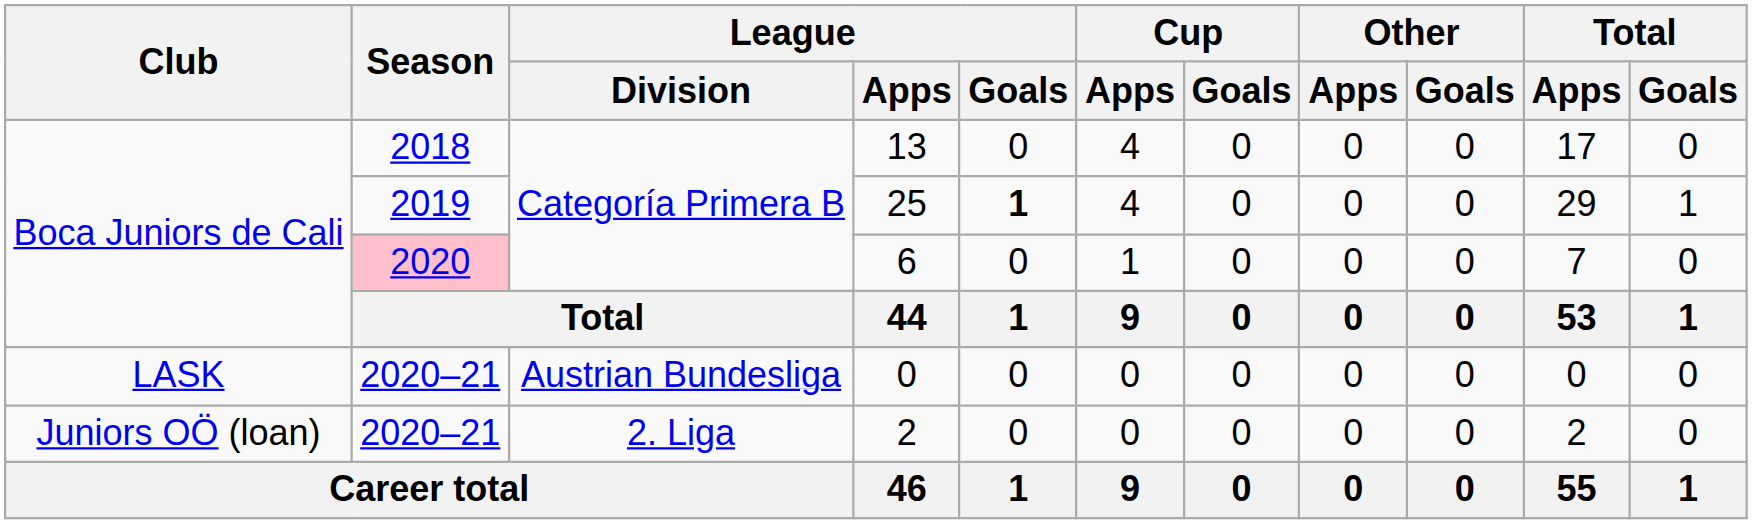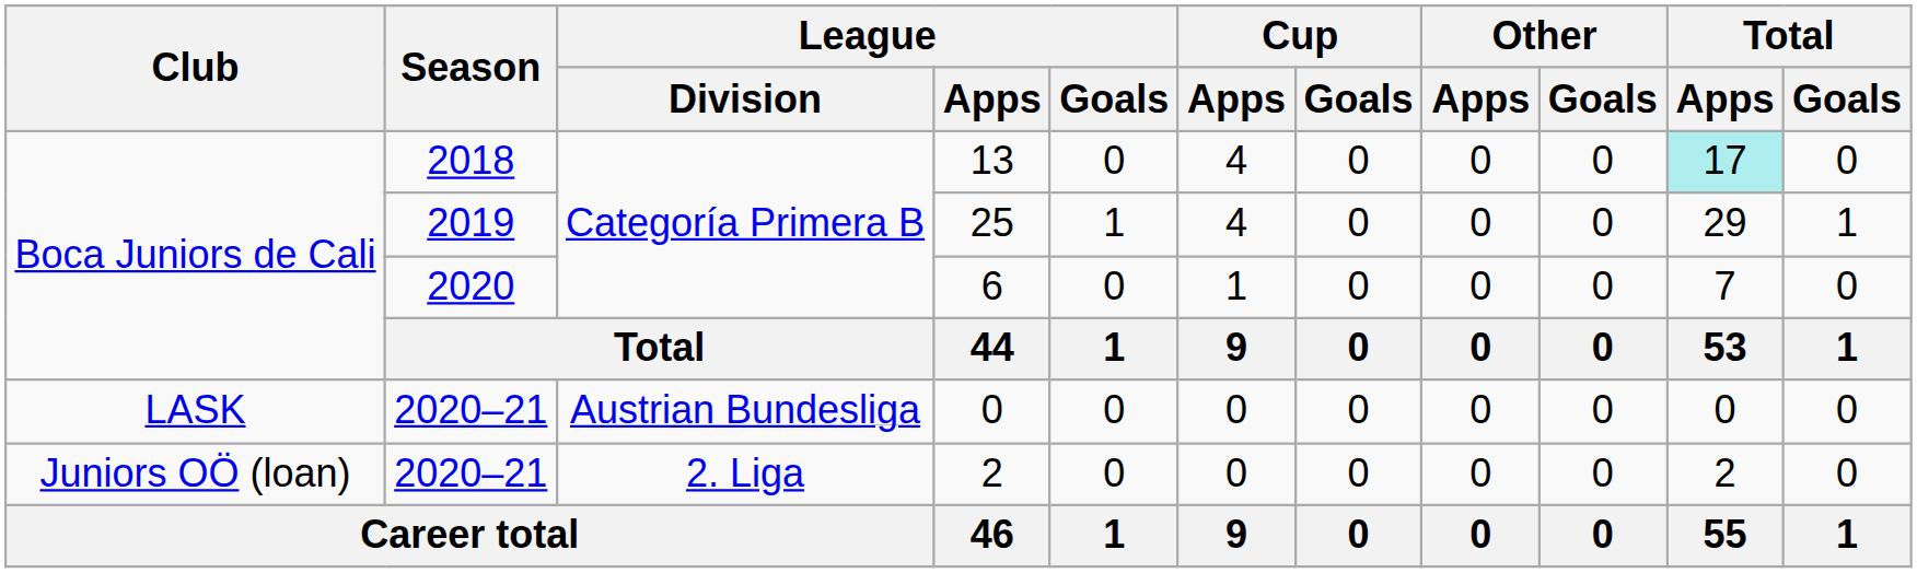13 | Total / Apps: no background -> paleturquoise background
25 | League / Goals: bold -> normal
6 | Season: pink background -> no background
